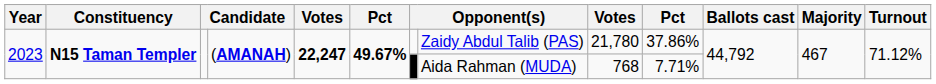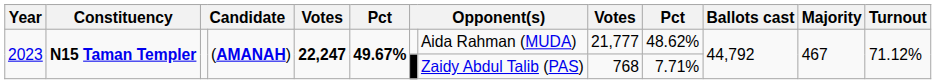row 2 | column 8: Zaidy Abdul Talib (PAS) -> Aida Rahman (MUDA)
row 2 | column 9: 21,780 -> 21,777
row 2 | column 10: 37.86% -> 48.62%
row 3 | column 8: Aida Rahman (MUDA) -> Zaidy Abdul Talib (PAS)
